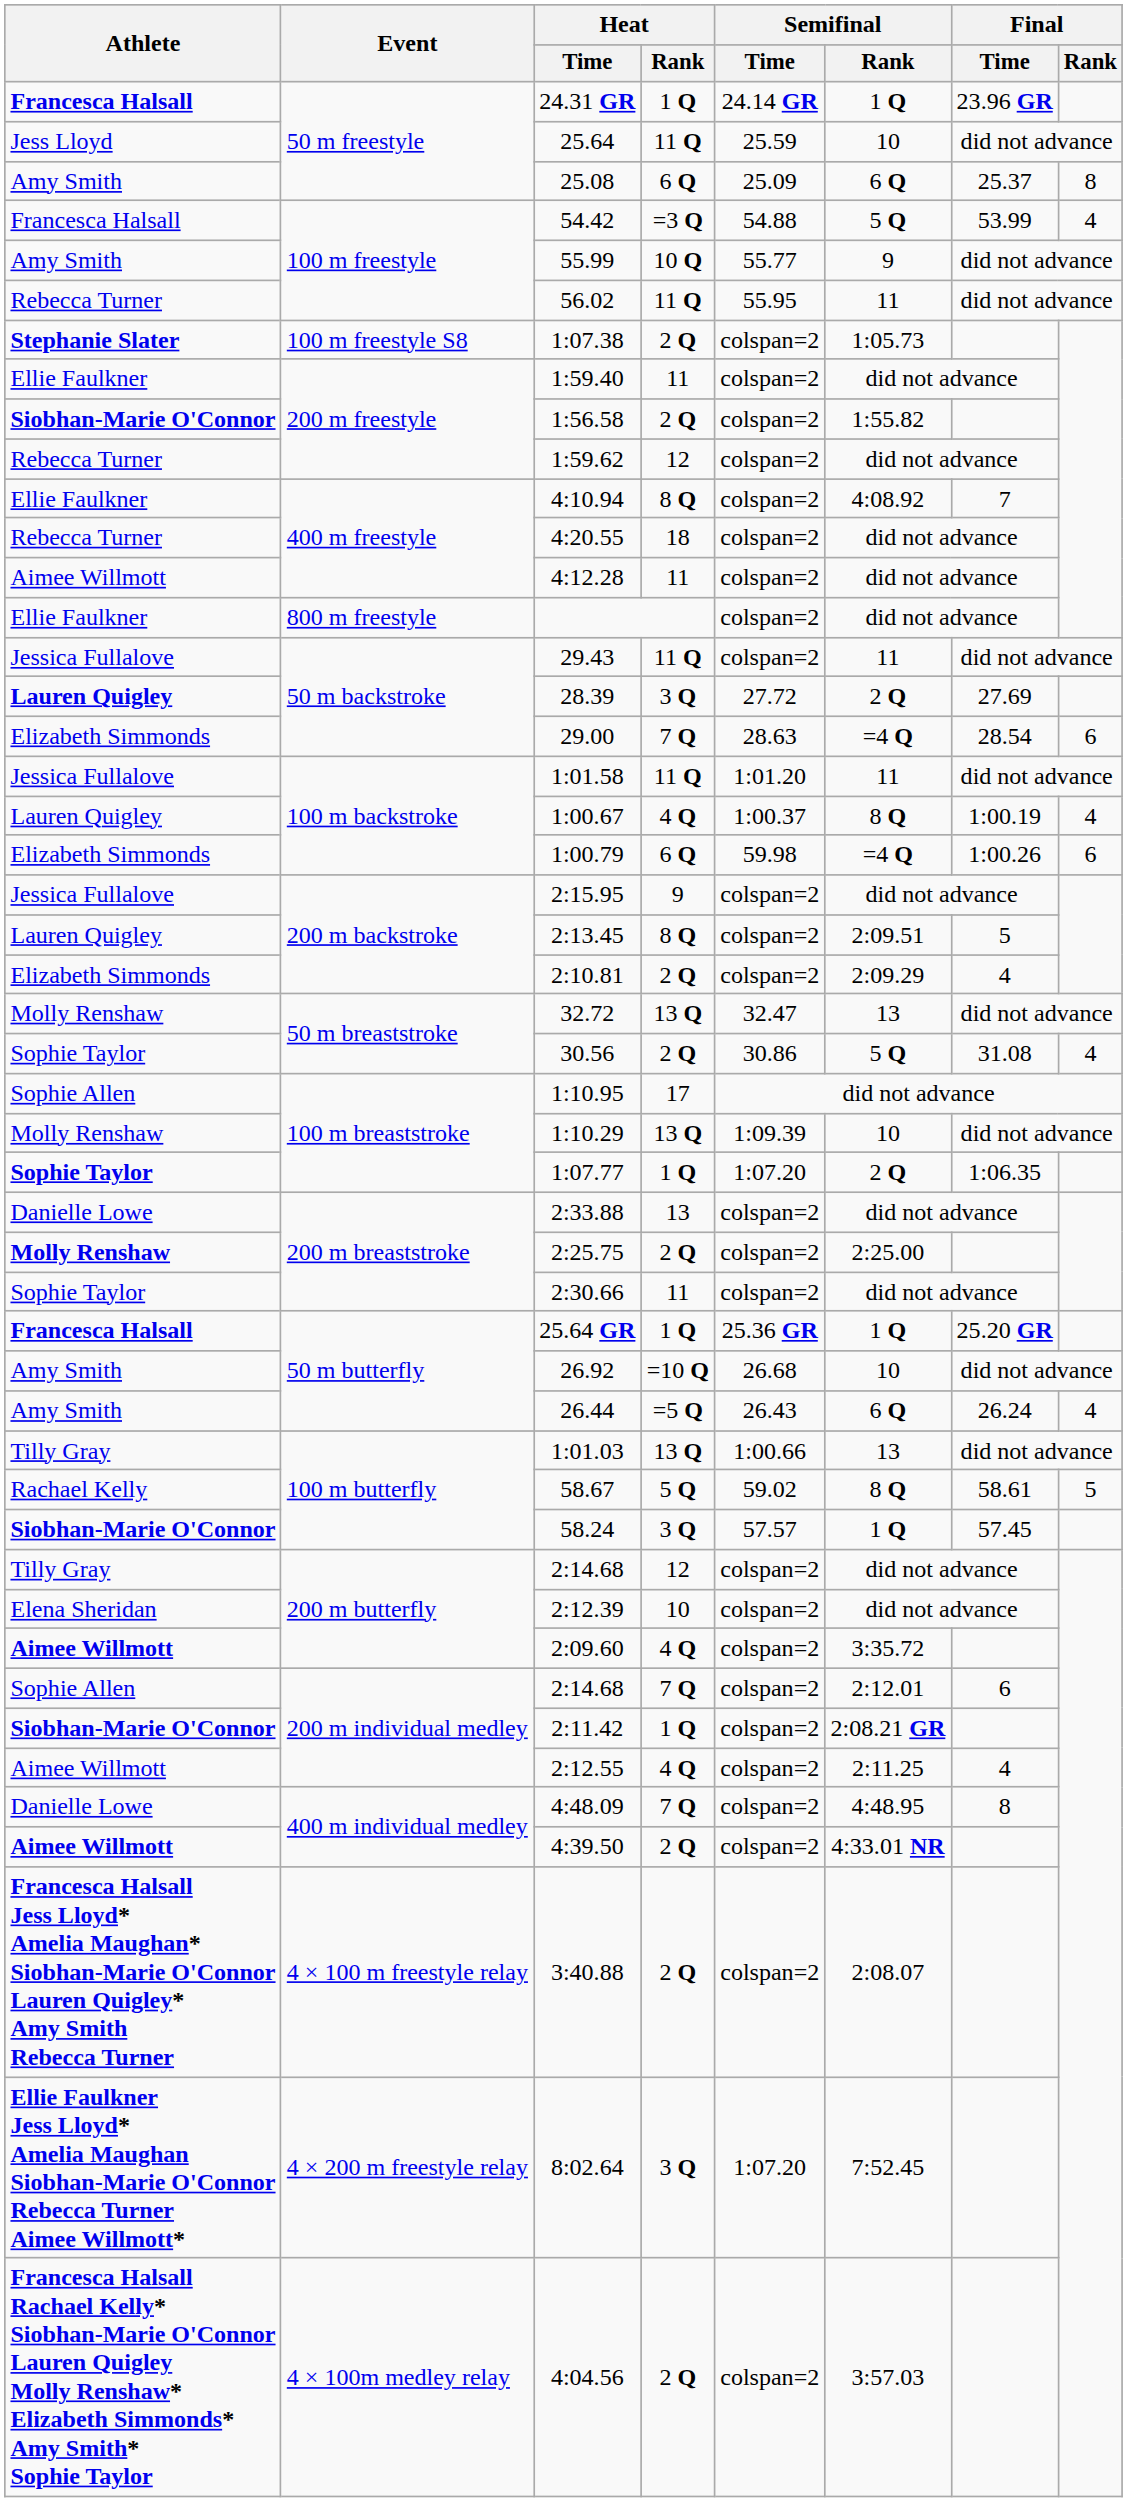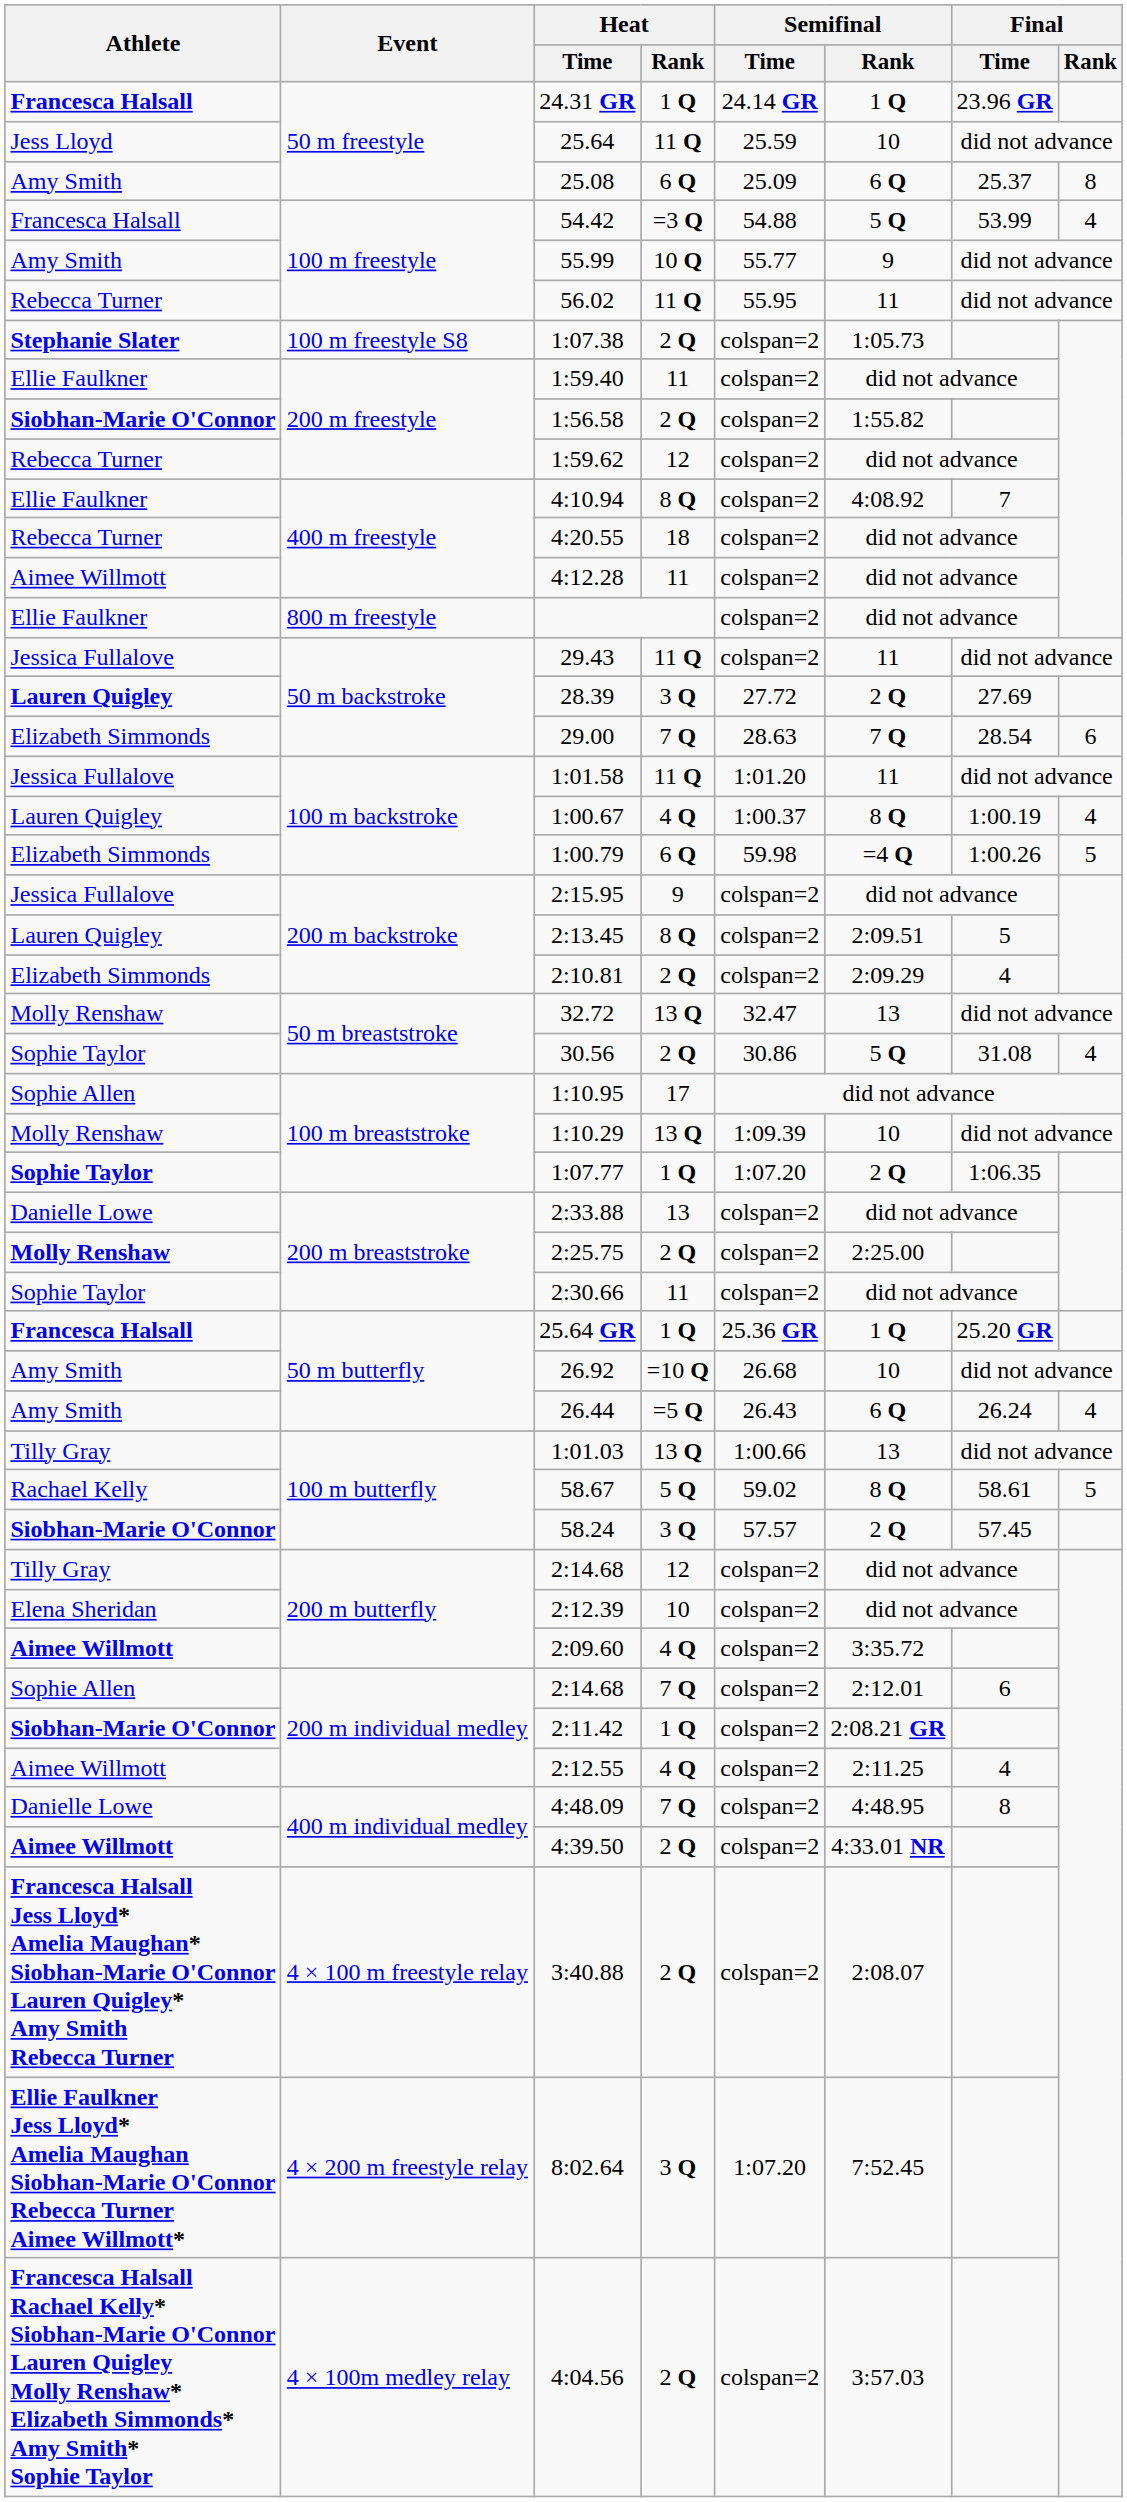29.00 | Semifinal / Rank: =4 Q -> 7 Q
1:00.79 | Final / Rank: 6 -> 5
58.24 | Semifinal / Rank: 1 Q -> 2 Q
